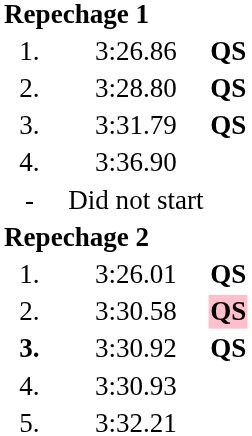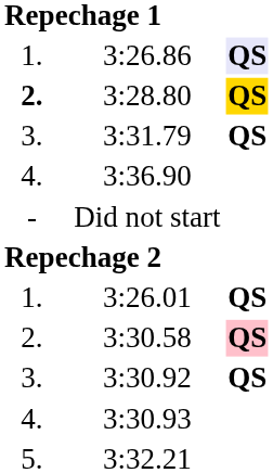3:26.86 | column 3: no background -> lavender background
3:28.80 | column 1: normal -> bold
3:28.80 | column 3: no background -> gold background
3:30.92 | column 1: bold -> normal
